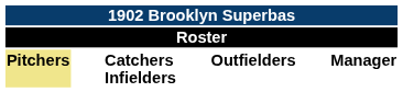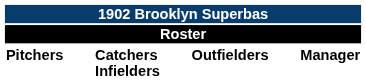Pitchers | column 1: khaki background -> no background
